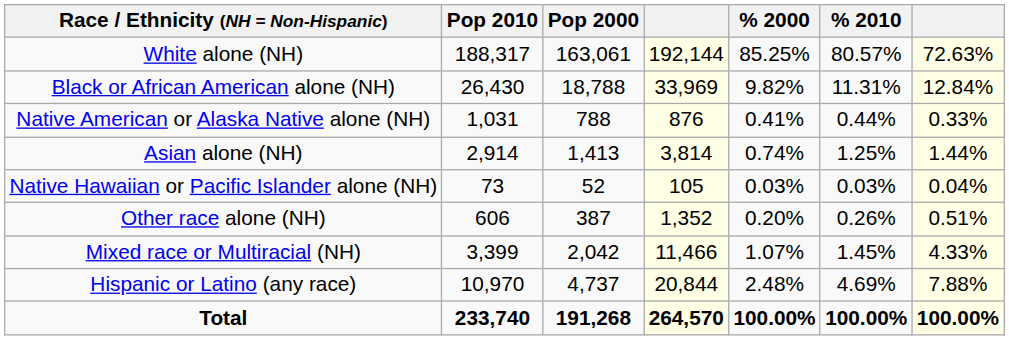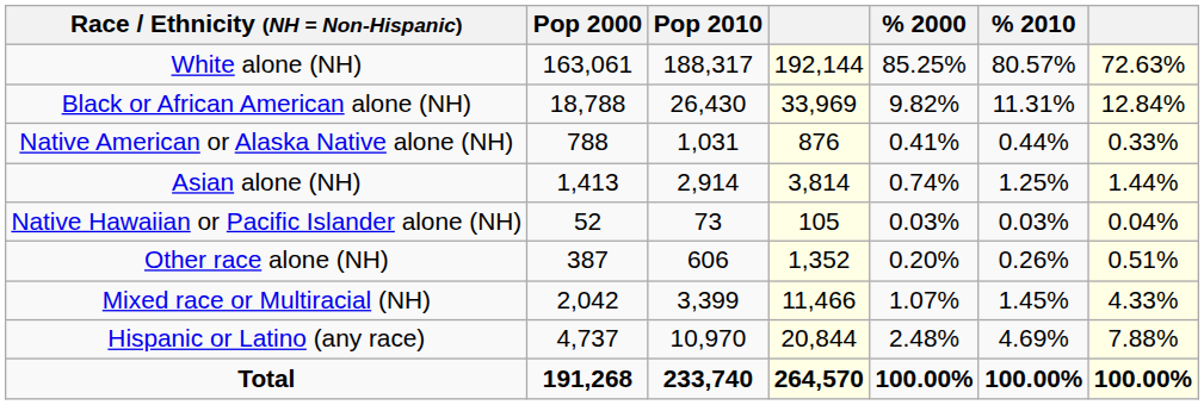columns swapped: Pop 2000 <-> Pop 2010
